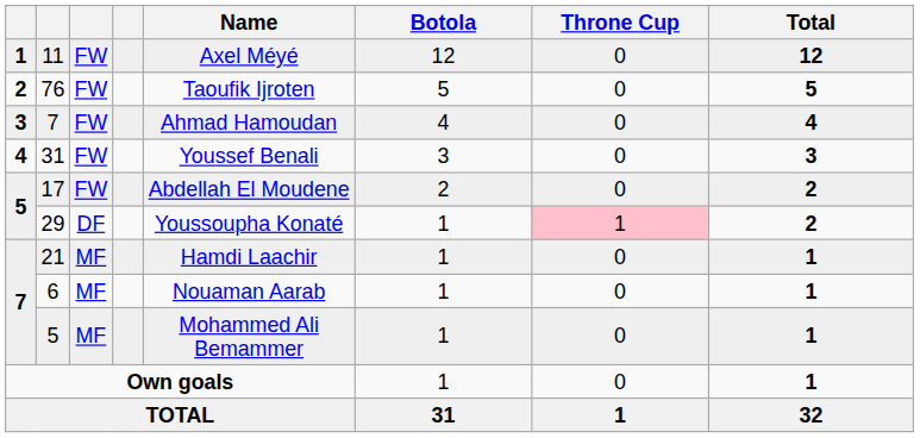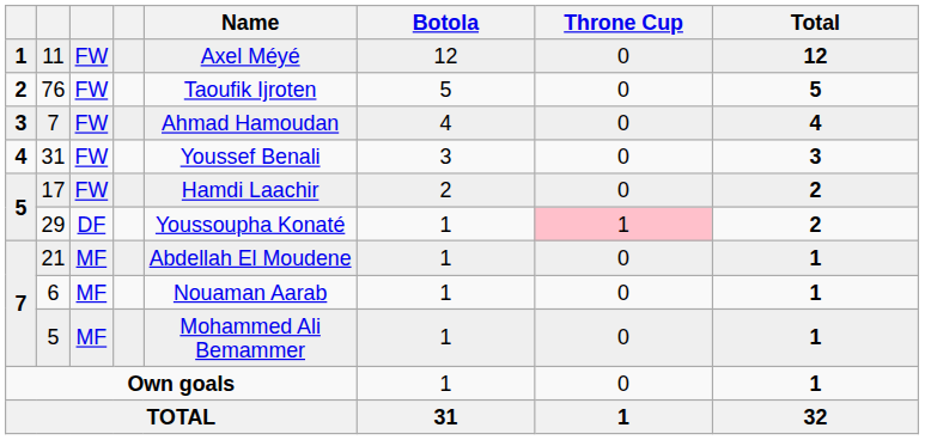17 | Name: Abdellah El Moudene -> Hamdi Laachir
21 | Name: Hamdi Laachir -> Abdellah El Moudene
